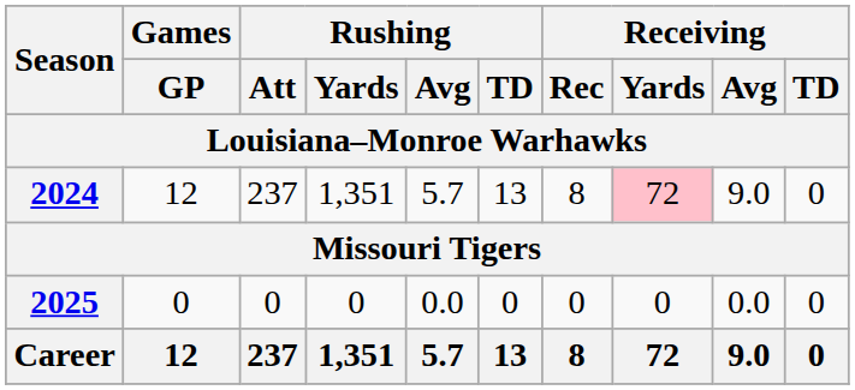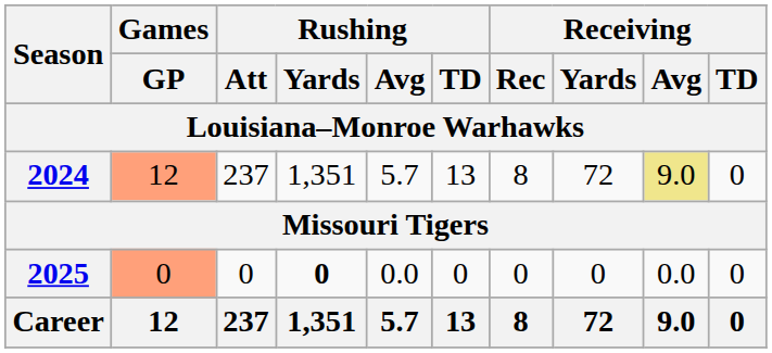2024 | Games / GP: no background -> lightsalmon background
2024 | Receiving / Yards: pink background -> no background
2024 | Receiving / Avg: no background -> khaki background
2025 | Games / GP: no background -> lightsalmon background
2025 | Rushing / Yards: normal -> bold
